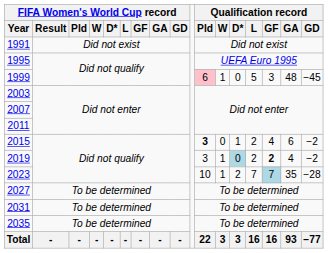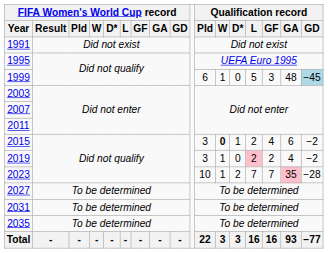1999 | Qualification record / Pld: pink background -> no background
1999 | Qualification record / GD: no background -> lightblue background
2015 | Qualification record / Pld: bold -> normal
2015 | Qualification record / W: normal -> bold
2019 | Qualification record / D*: lightblue background -> no background
2019 | Qualification record / L: no background -> pink background
2019 | Qualification record / GF: bold -> normal
2023 | Qualification record / GF: lightblue background -> no background
2023 | Qualification record / GA: no background -> pink background
